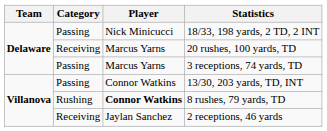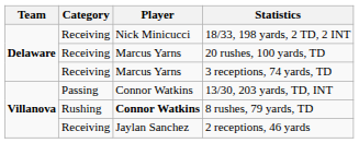18/33, 198 yards, 2 TD, 2 INT | Category: Passing -> Receiving
3 receptions, 74 yards, TD | Category: Passing -> Receiving
